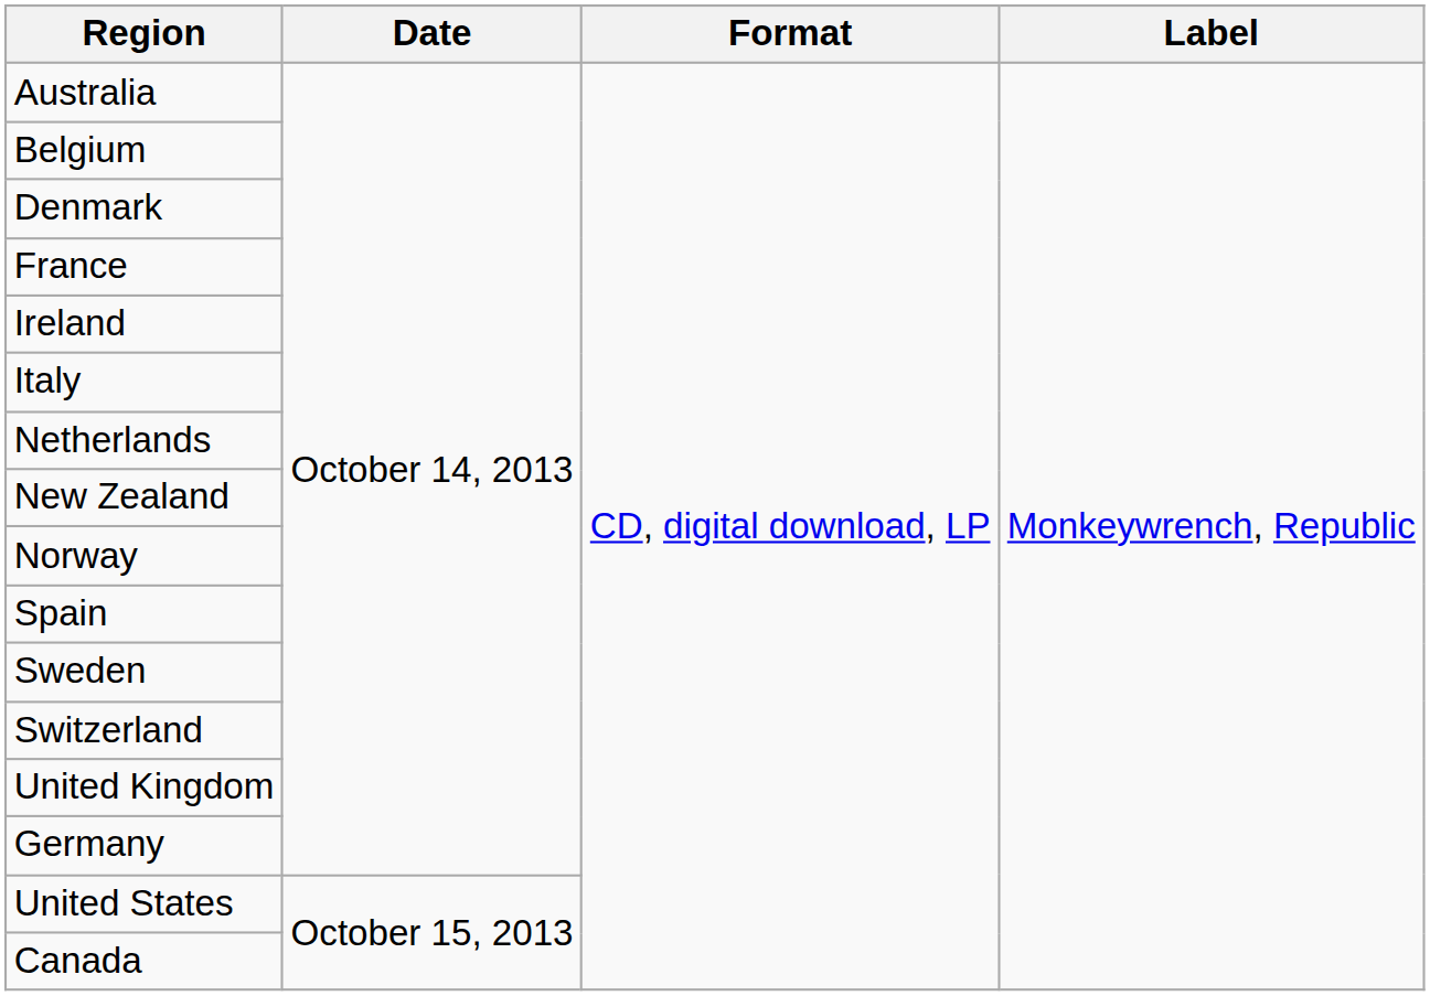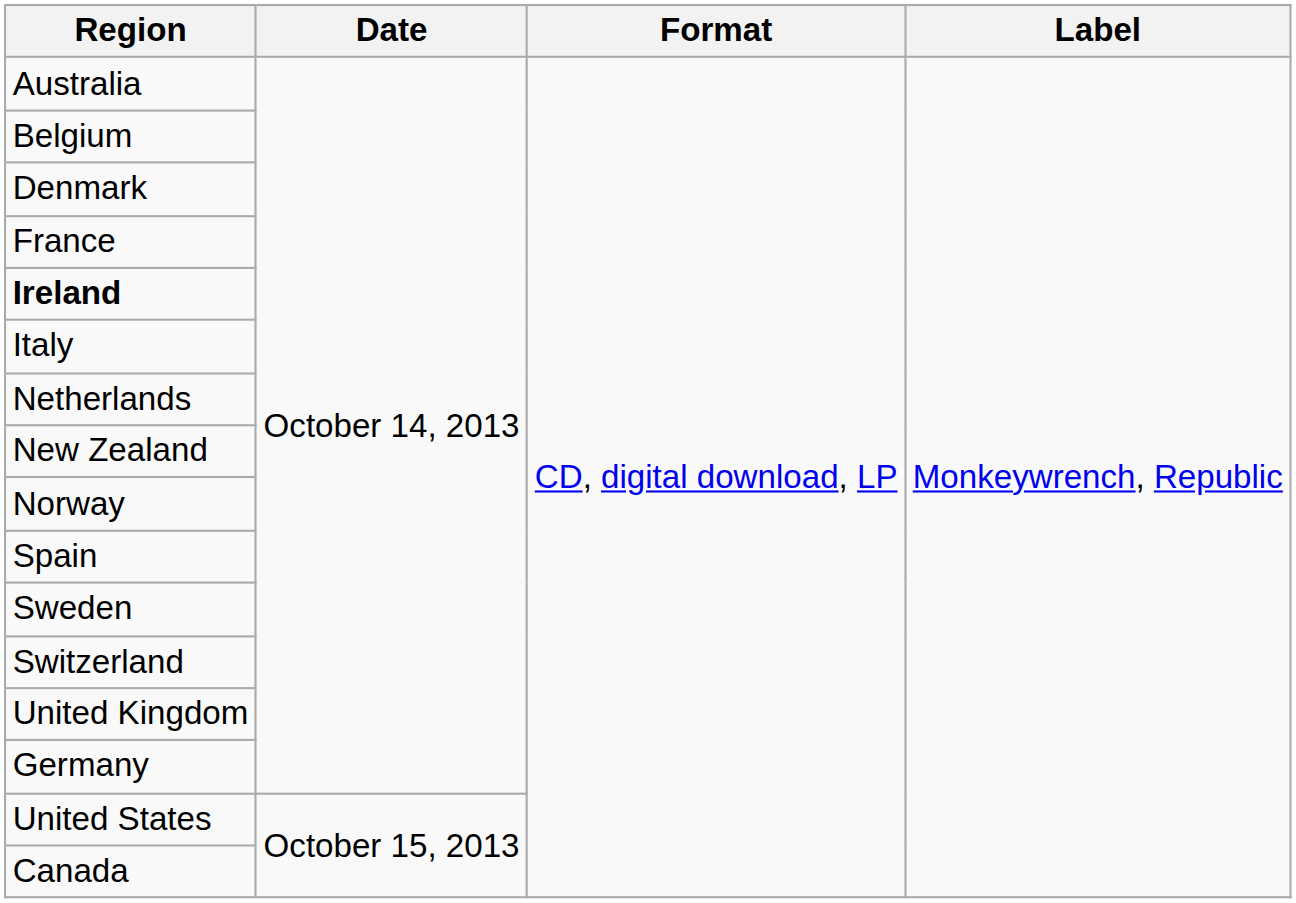Ireland | Region: normal -> bold
